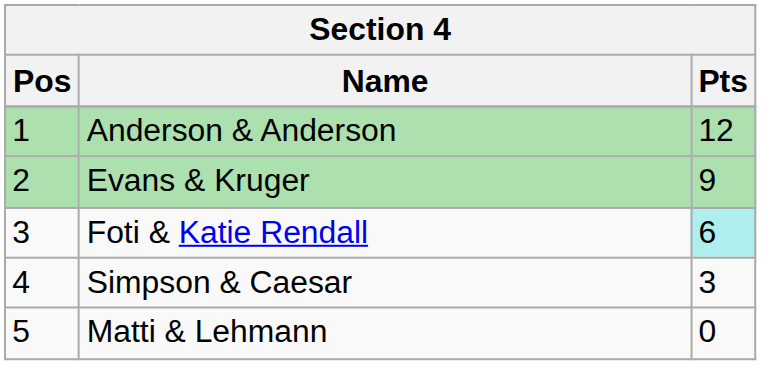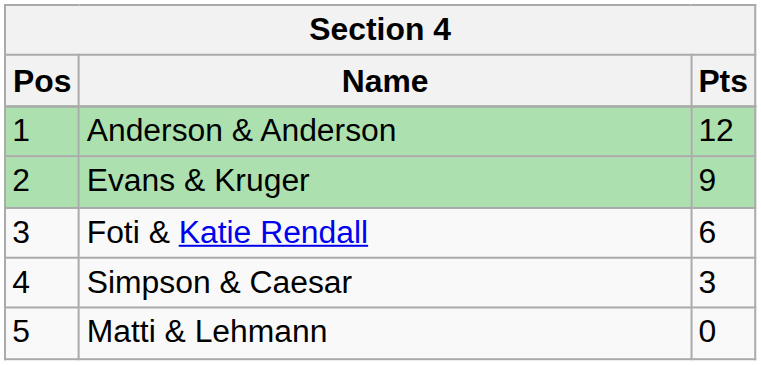Foti & Katie Rendall | Pts: paleturquoise background -> no background
